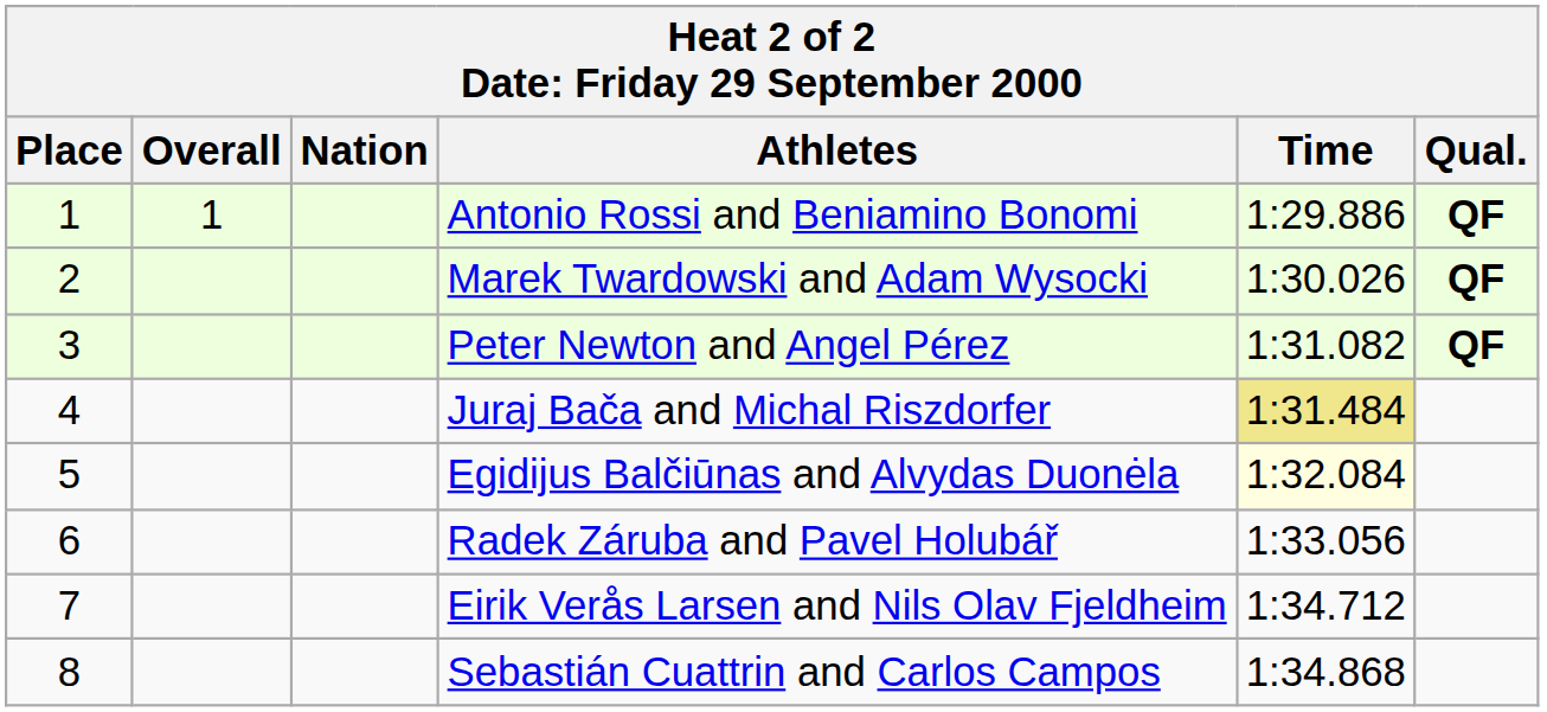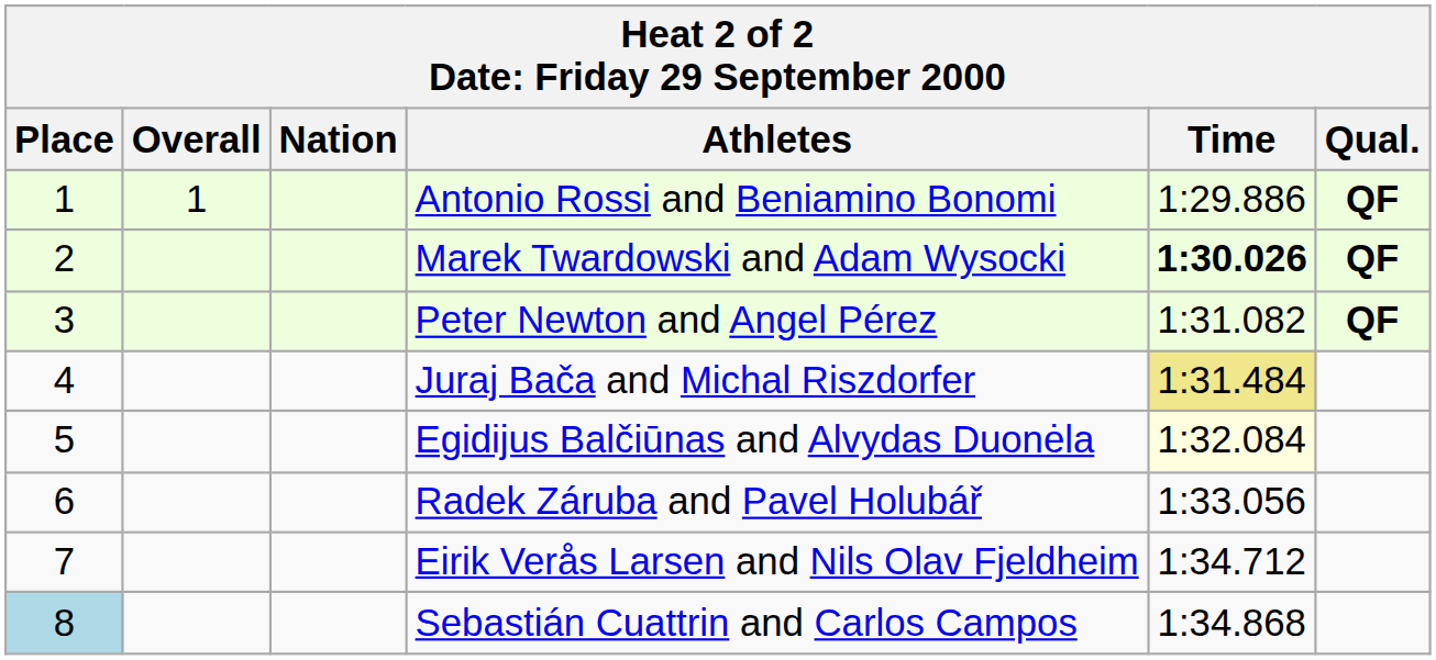Marek Twardowski and Adam Wysocki | Time: normal -> bold
Sebastián Cuattrin and Carlos Campos | Place: no background -> lightblue background
